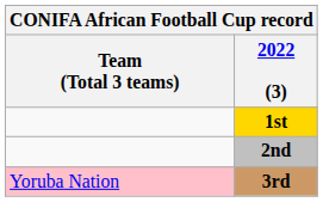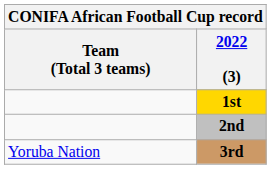3rd | Team (Total 3 teams): pink background -> no background
